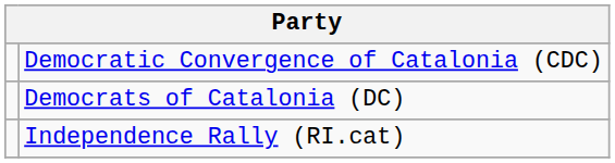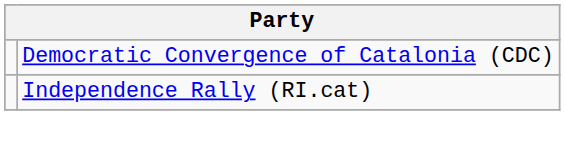- row: Democrats of Catalonia (DC)
